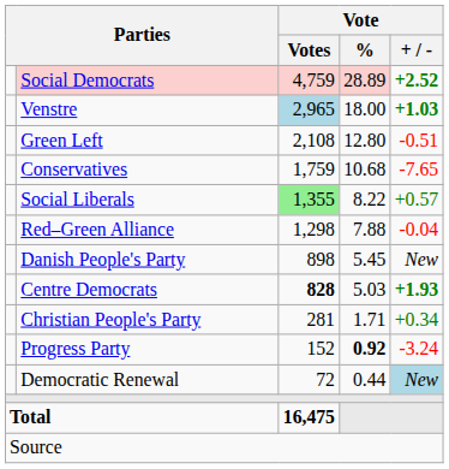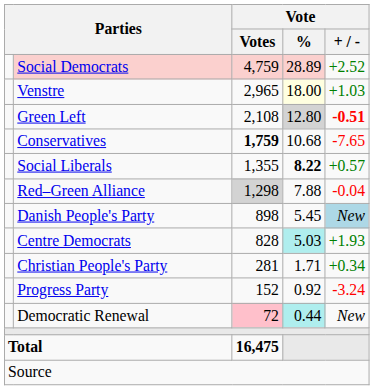Social Democrats | Vote / + / -: bold -> normal
Venstre | Vote / Votes: lightblue background -> no background
Venstre | Vote / %: no background -> lightyellow background
Venstre | Vote / + / -: bold -> normal
Green Left | Vote / %: no background -> lightgrey background
Green Left | Vote / + / -: normal -> bold
Conservatives | Vote / Votes: normal -> bold
Social Liberals | Vote / Votes: lightgreen background -> no background
Social Liberals | Vote / %: normal -> bold
Red–Green Alliance | Vote / Votes: no background -> lightgrey background
Danish People's Party | Vote / + / -: no background -> lightblue background
Centre Democrats | Vote / Votes: bold -> normal
Centre Democrats | Vote / %: no background -> paleturquoise background
Centre Democrats | Vote / + / -: bold -> normal
Progress Party | Vote / %: bold -> normal
Democratic Renewal | Vote / Votes: no background -> pink background
Democratic Renewal | Vote / %: no background -> paleturquoise background
Democratic Renewal | Vote / + / -: lightblue background -> no background
